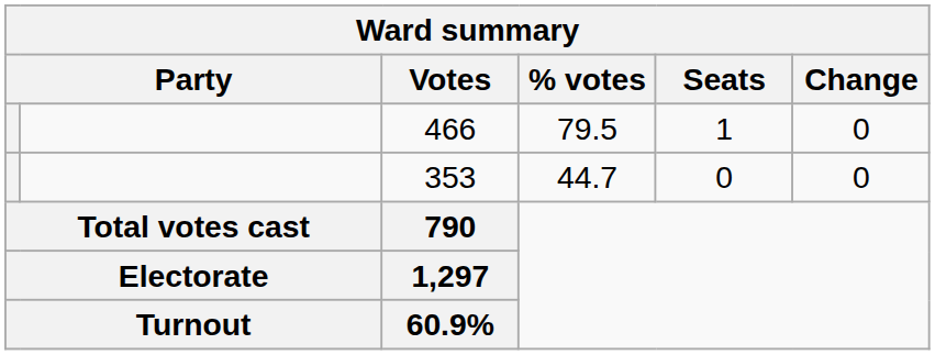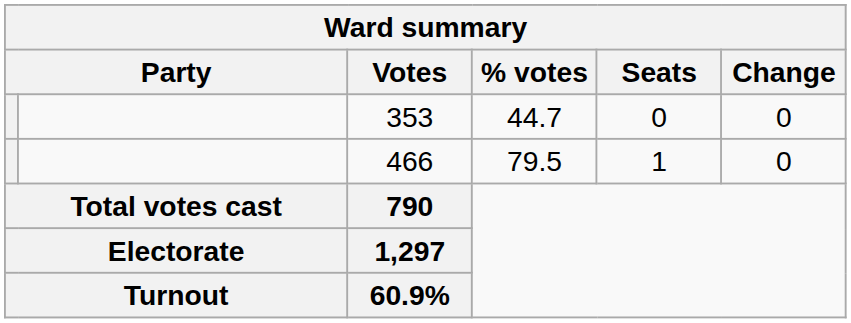rows swapped: 466 <-> 353
